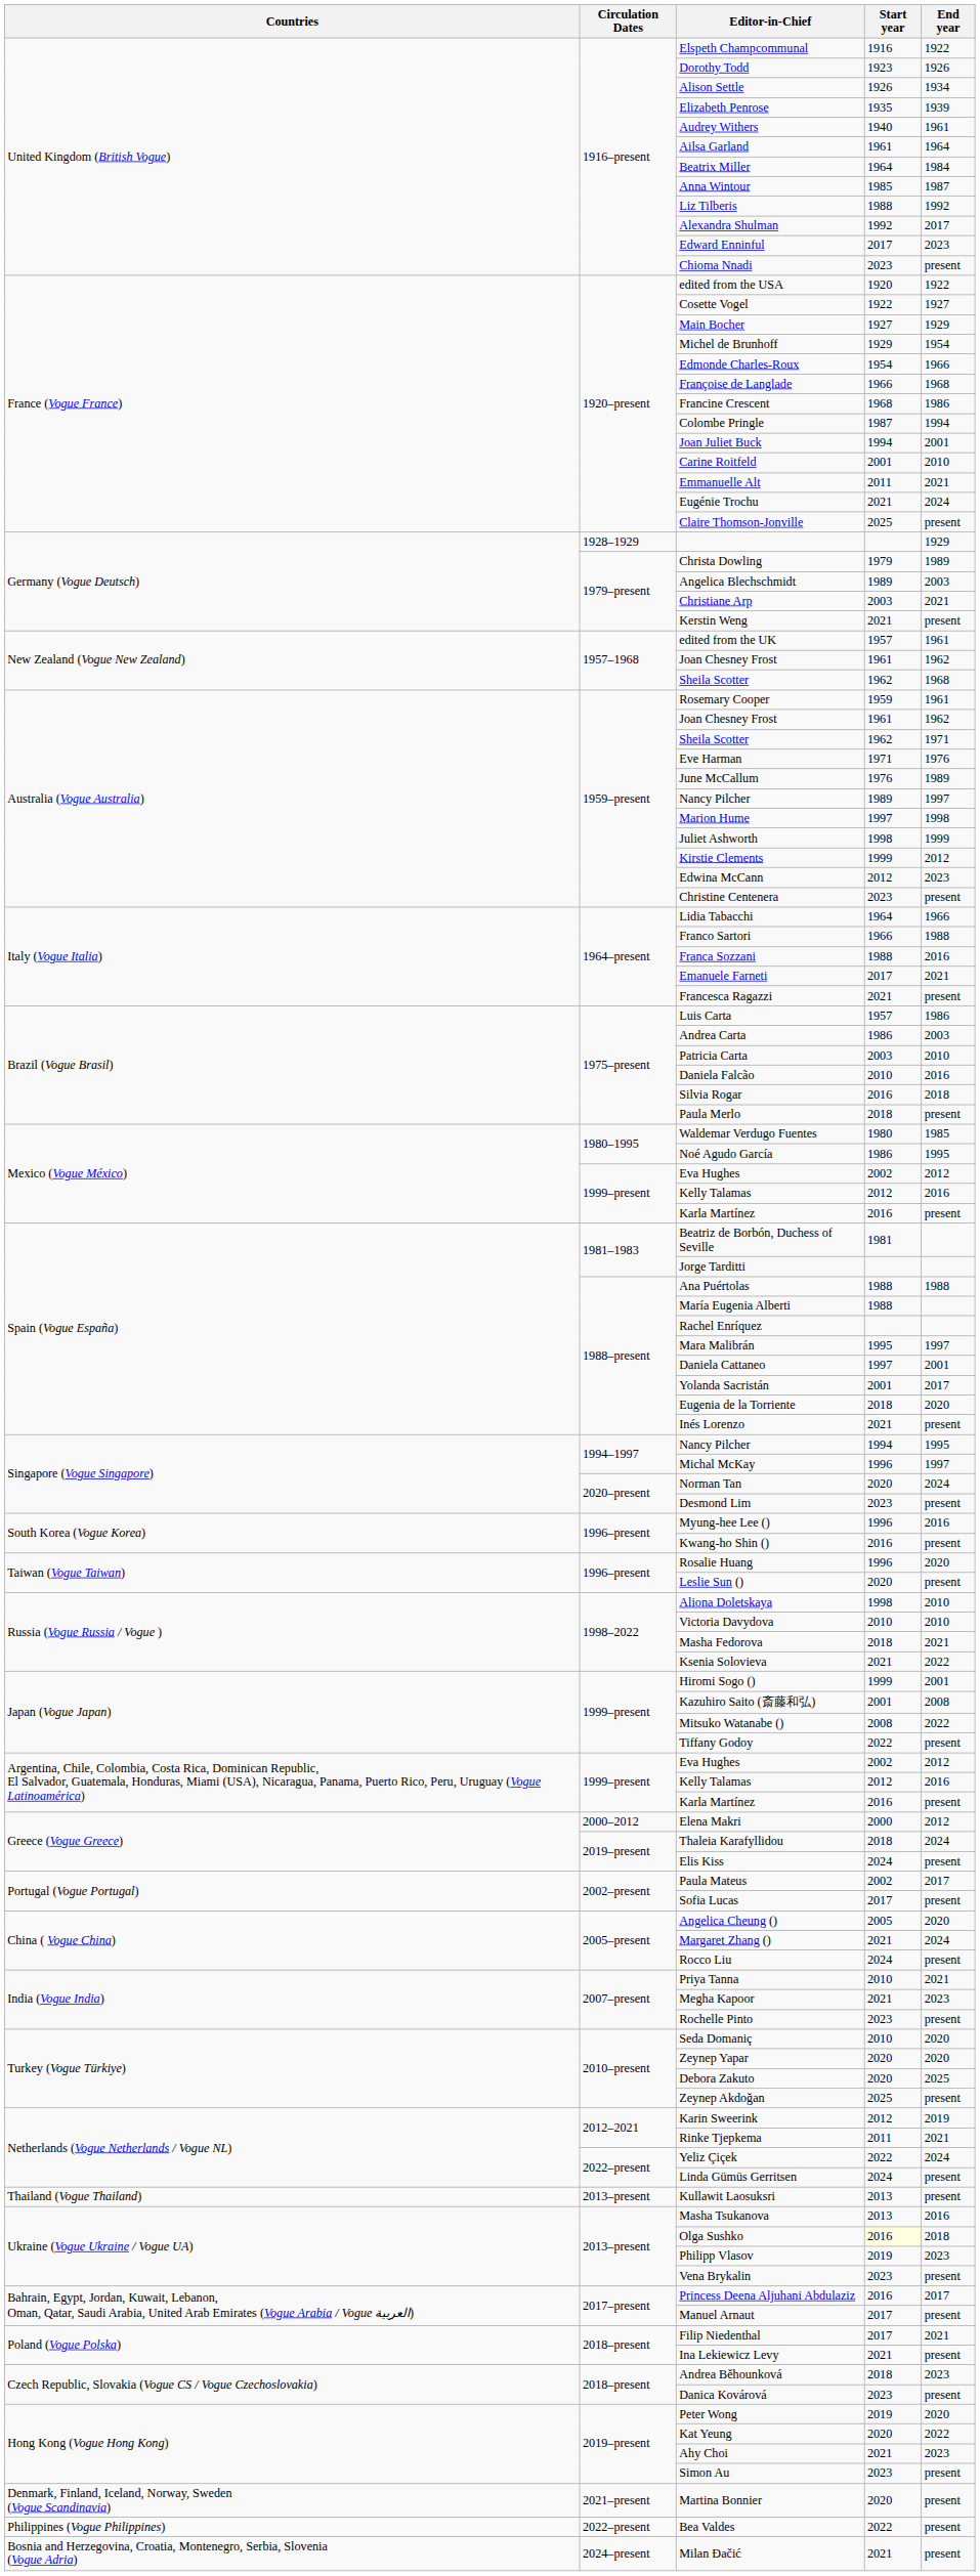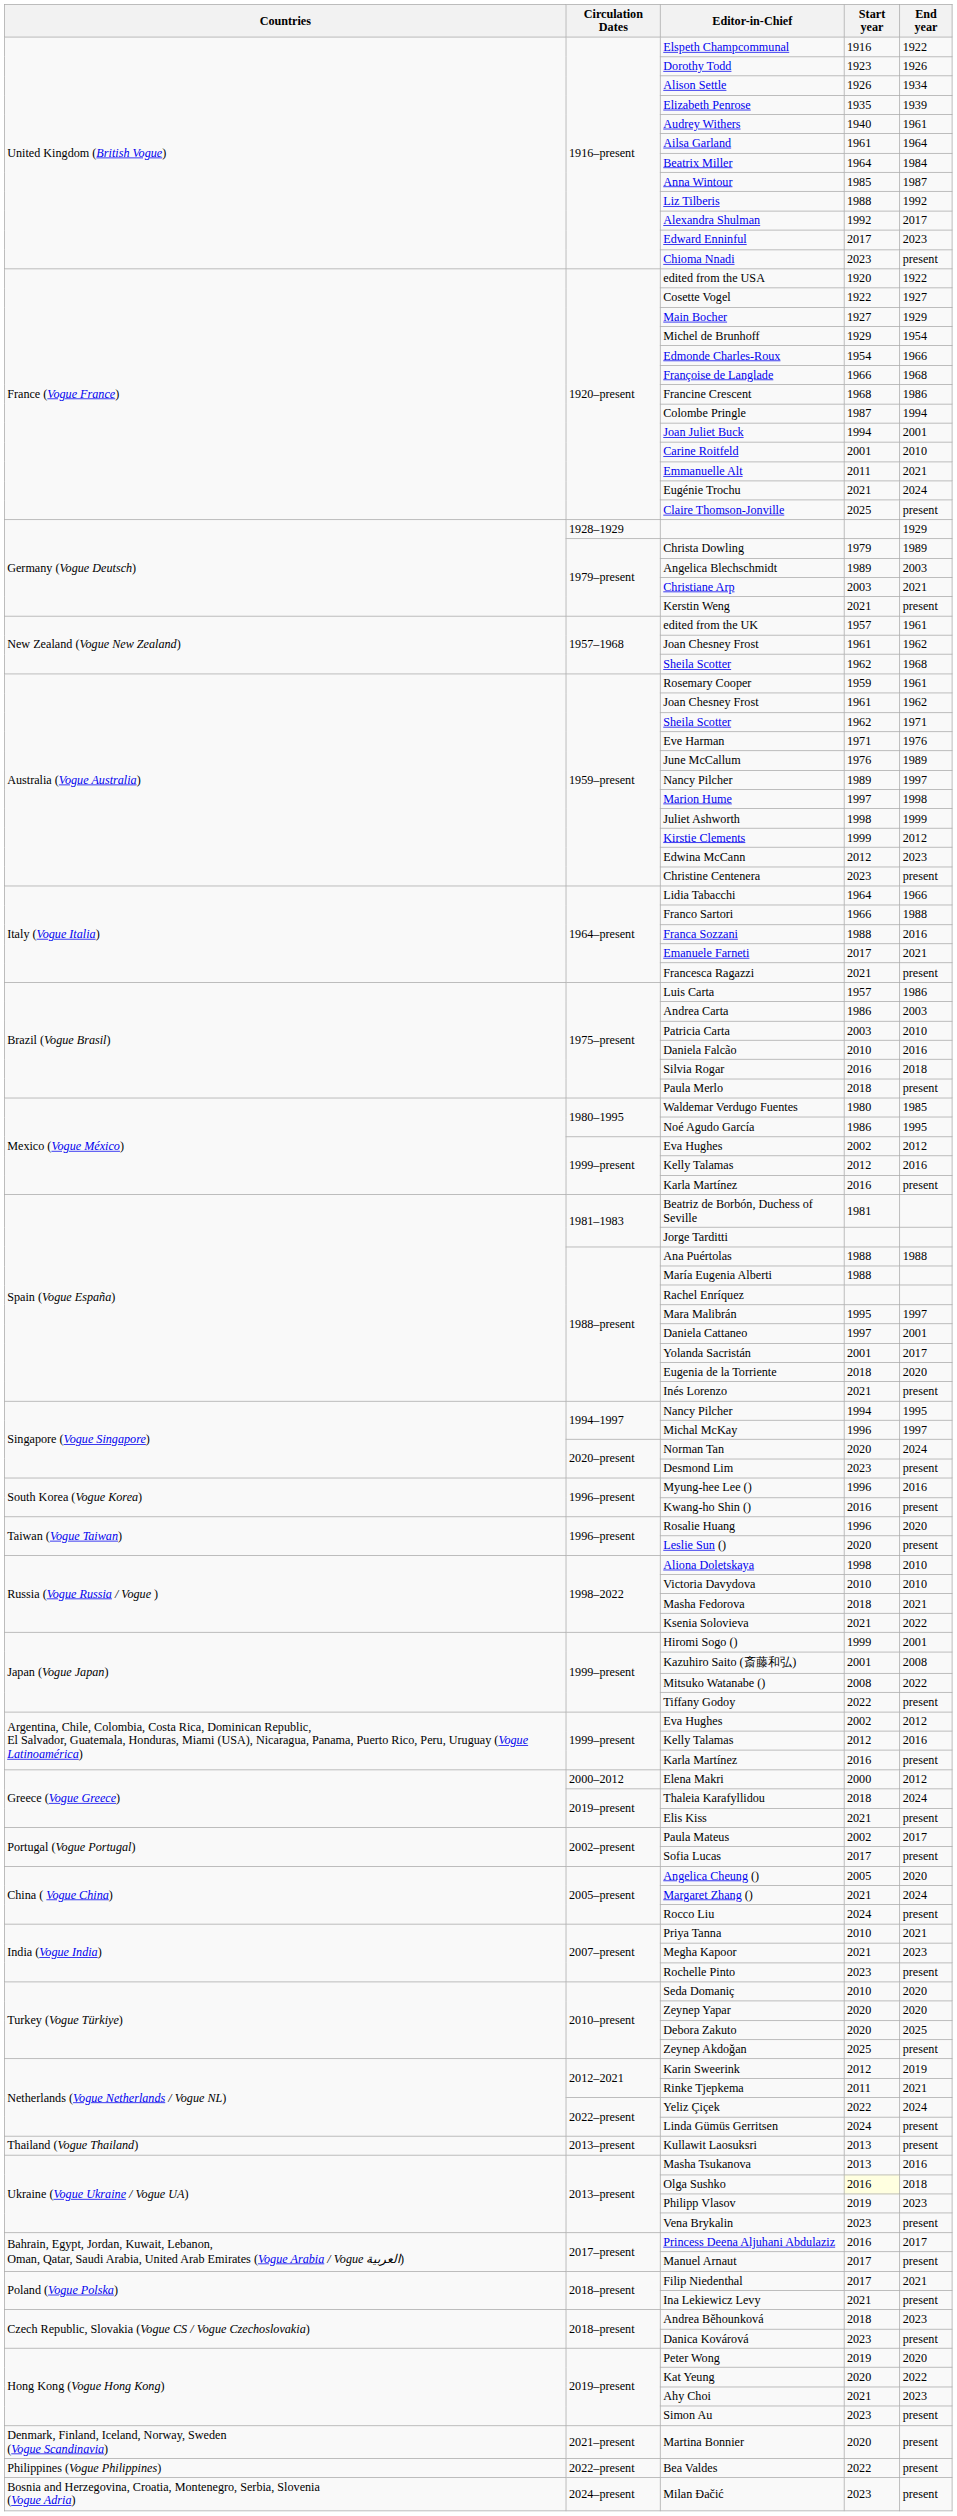Elis Kiss | Start year: 2024 -> 2021
Milan Đačić | Start year: 2021 -> 2023
